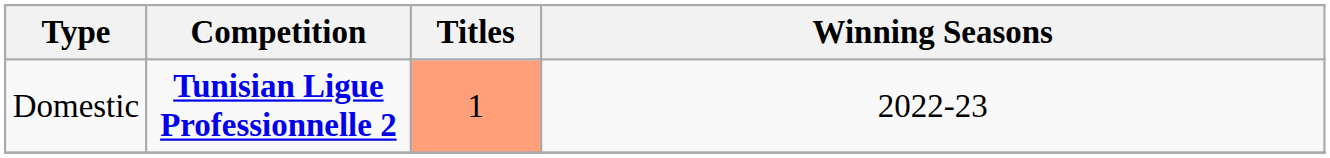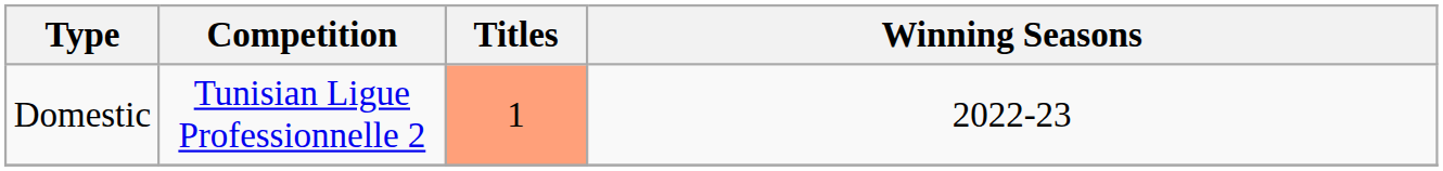Domestic | Competition: bold -> normal
